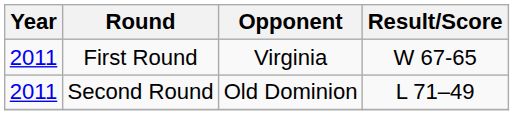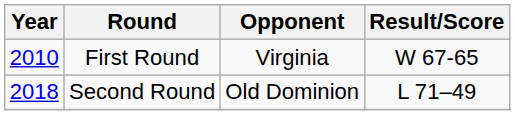First Round | Year: 2011 -> 2010
Second Round | Year: 2011 -> 2018
